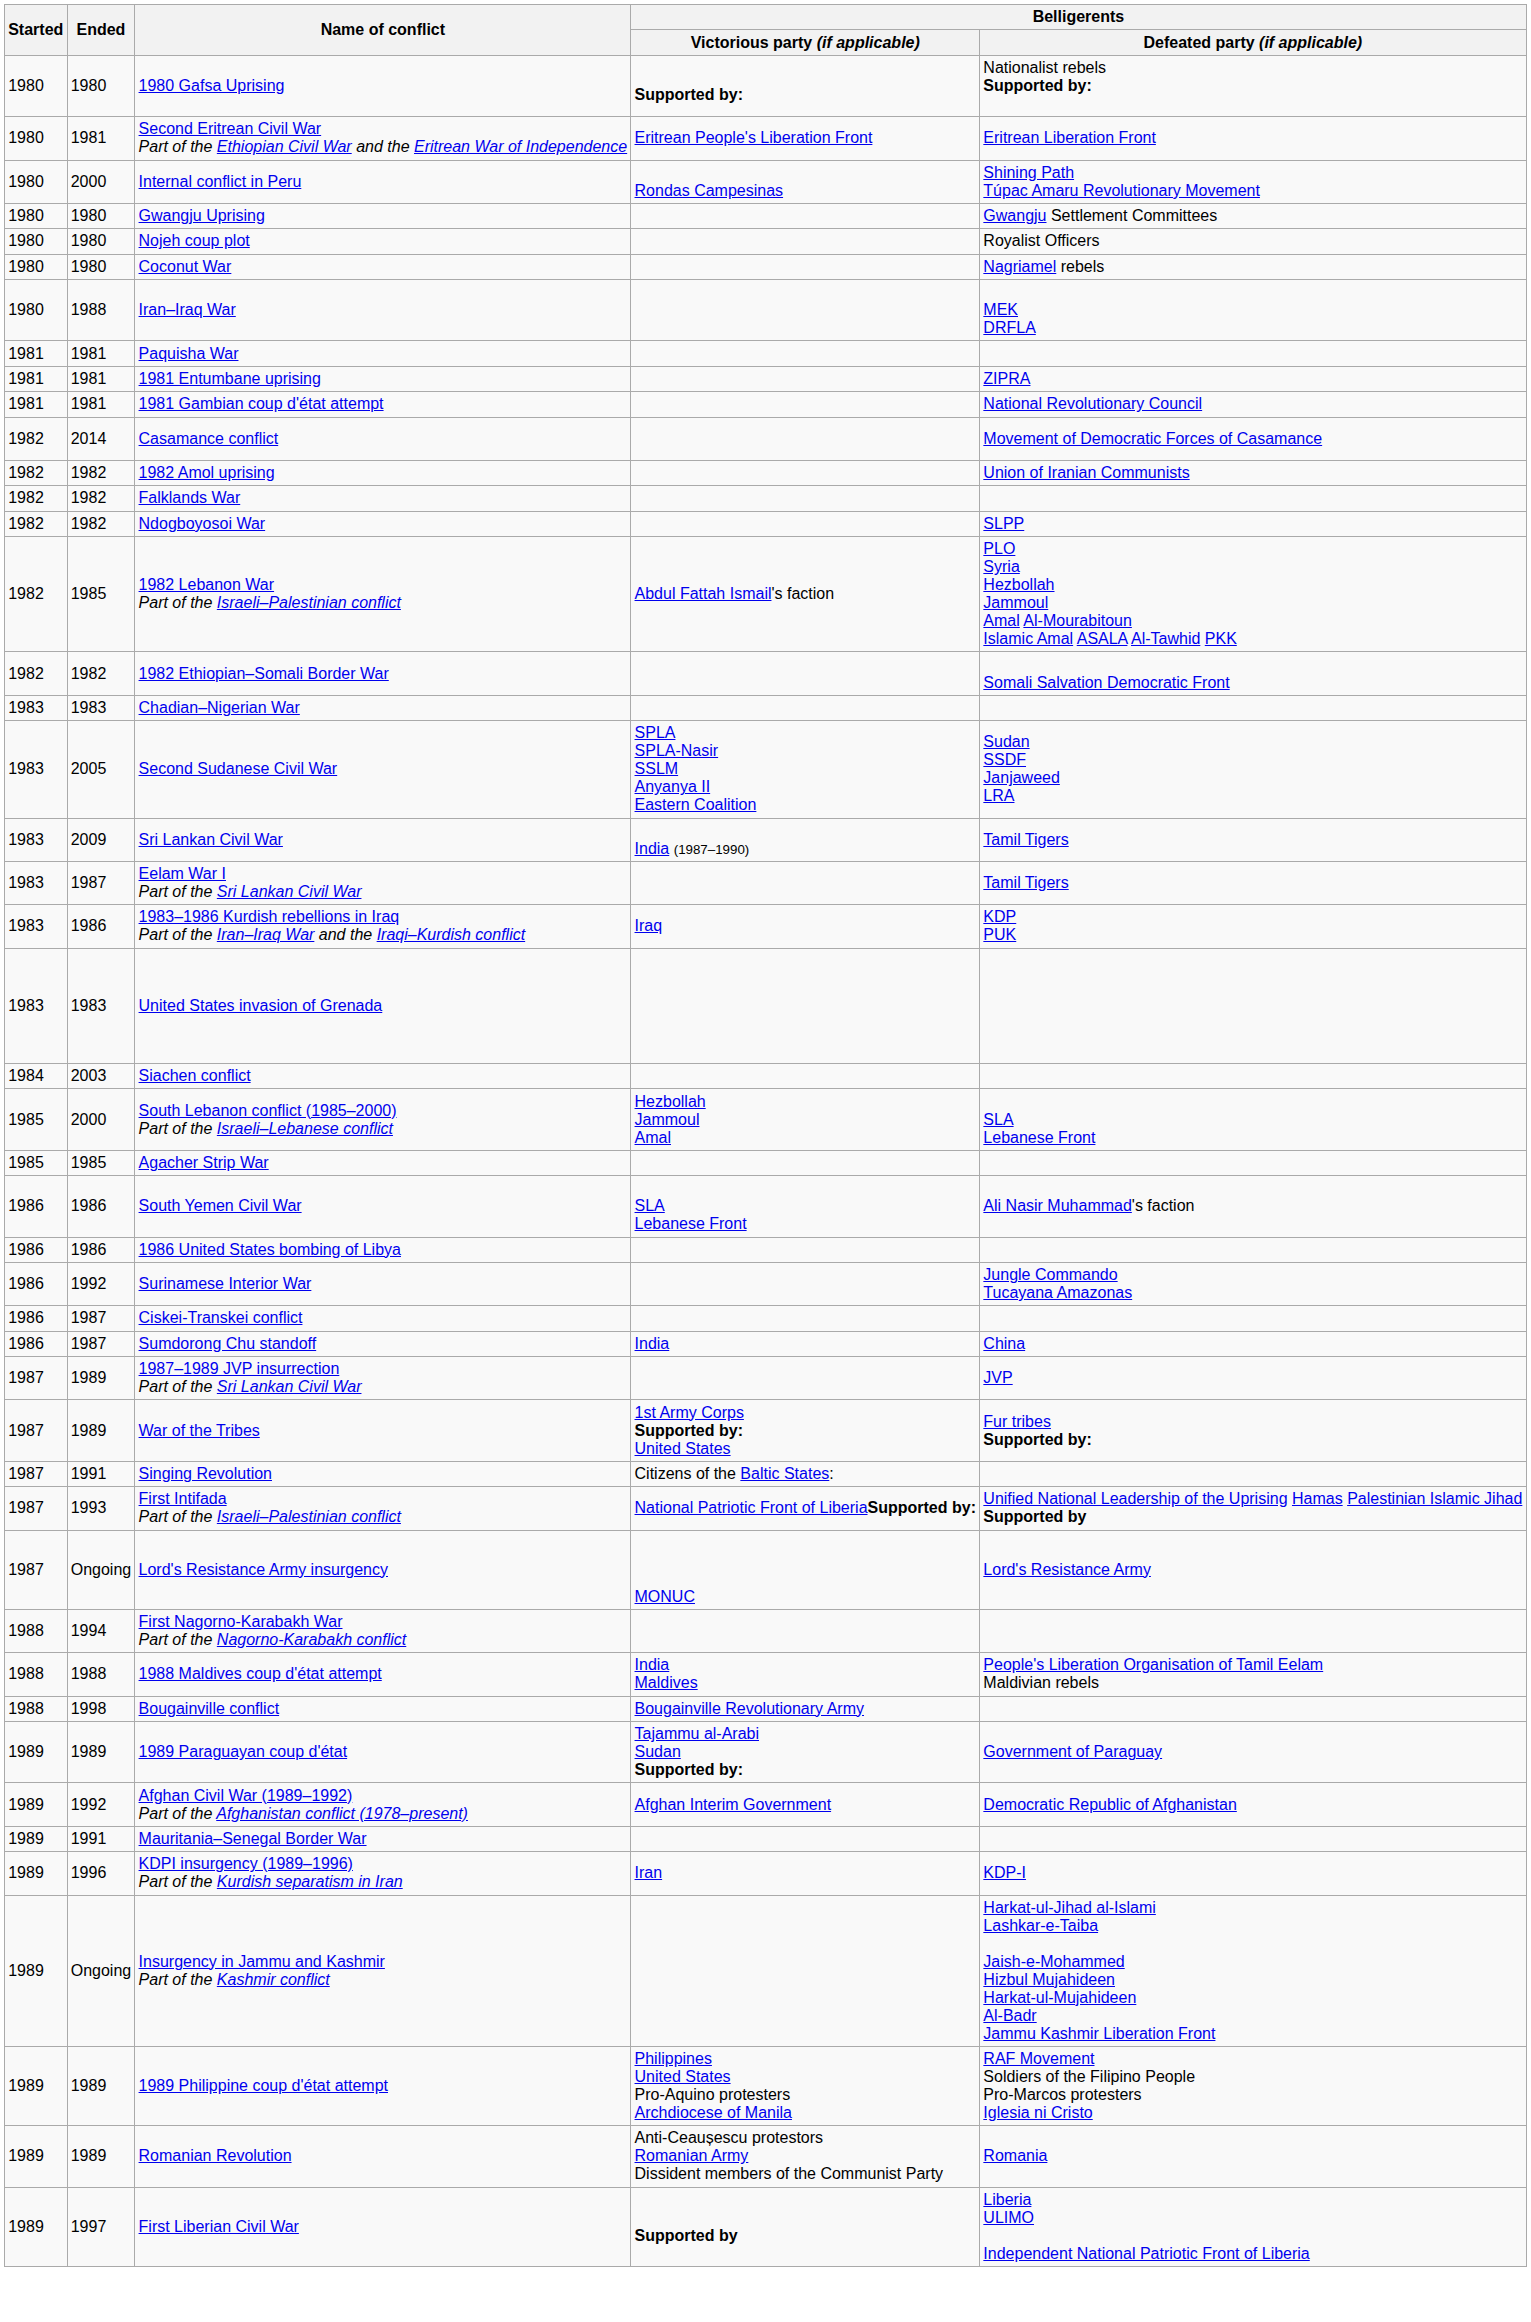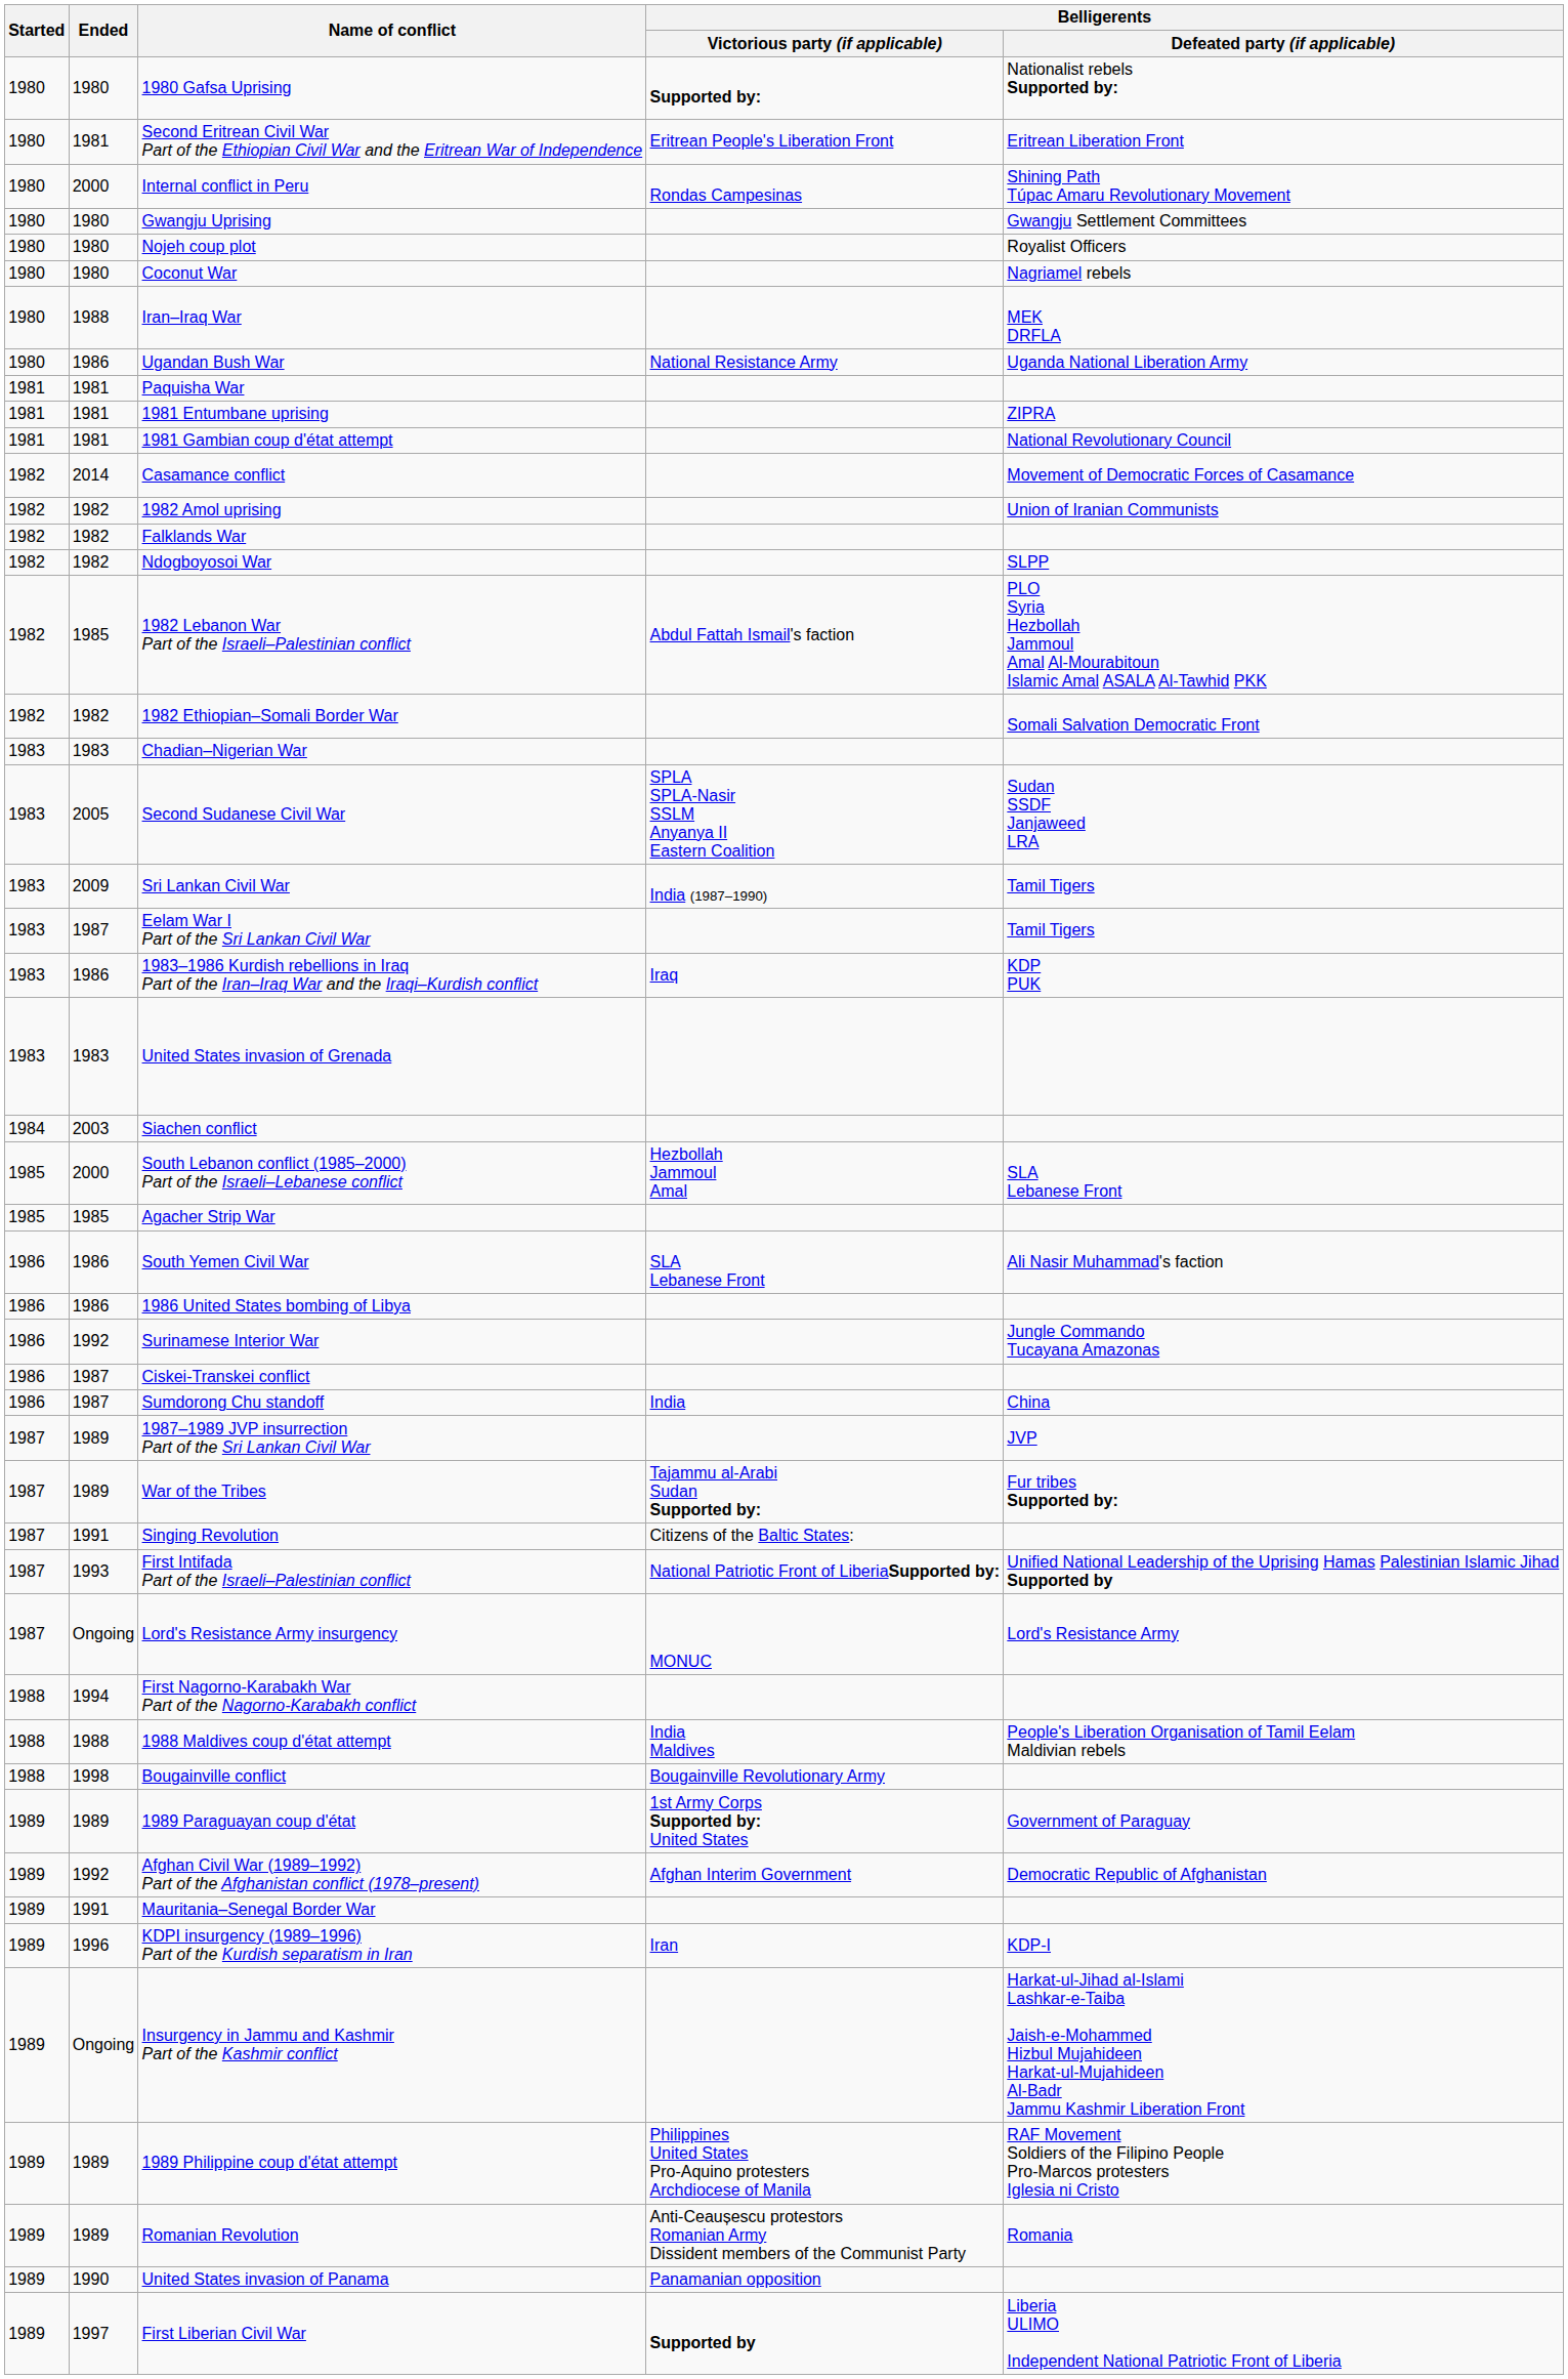+ row: 1980 | 1986 | Ugandan Bush War | National Resistance Army | Uganda National Liberation Army
War of the Tribes | Belligerents / Victorious party (if applicable): 1st Army Corps Supported by: United States -> Tajammu al-Arabi Sudan Supported by:
1989 Paraguayan coup d'état | Belligerents / Victorious party (if applicable): Tajammu al-Arabi Sudan Supported by: -> 1st Army Corps Supported by: United States
+ row: 1989 | 1990 | United States invasion of Panama | Panamanian opposition
